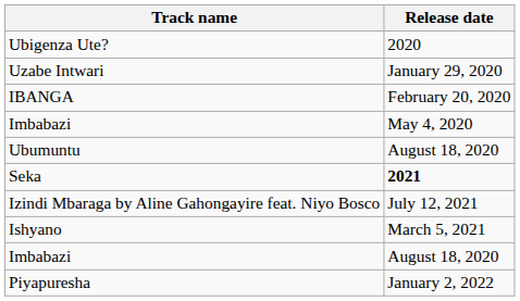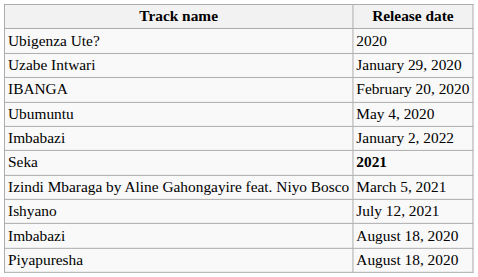row 5 | Track name: Imbabazi -> Ubumuntu
row 6 | Track name: Ubumuntu -> Imbabazi
row 6 | Release date: August 18, 2020 -> January 2, 2022
row 8 | Release date: July 12, 2021 -> March 5, 2021
row 9 | Release date: March 5, 2021 -> July 12, 2021
row 11 | Release date: January 2, 2022 -> August 18, 2020
